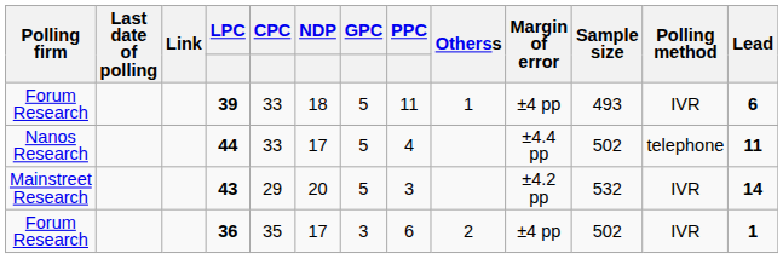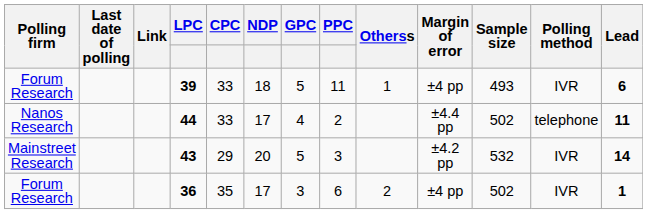44 | GPC: 5 -> 4
44 | PPC: 4 -> 2
